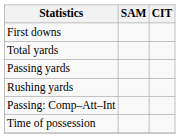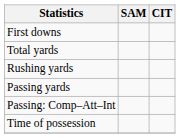rows swapped: Rushing yards <-> Passing yards
